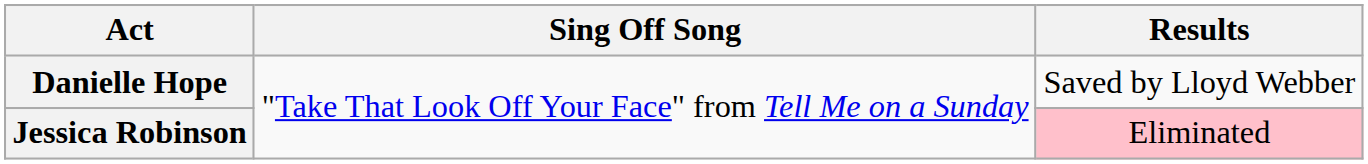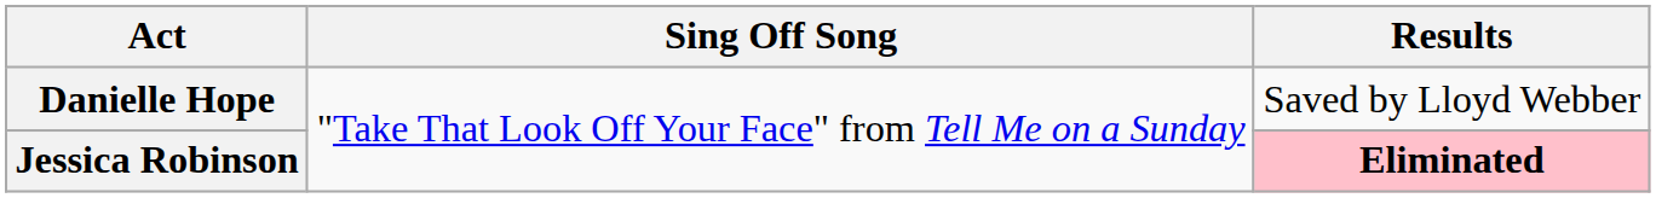Jessica Robinson | Results: normal -> bold
